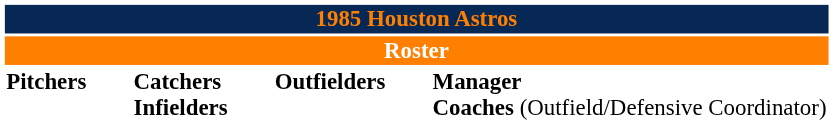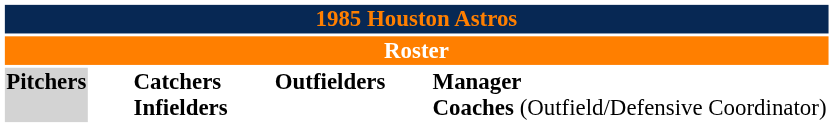Pitchers | column 1: no background -> lightgrey background
